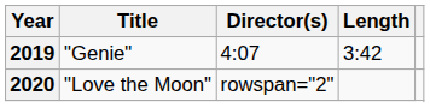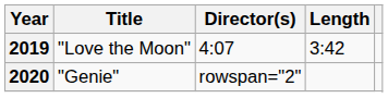2019 | Title: "Genie" -> "Love the Moon"
2020 | Title: "Love the Moon" -> "Genie"
